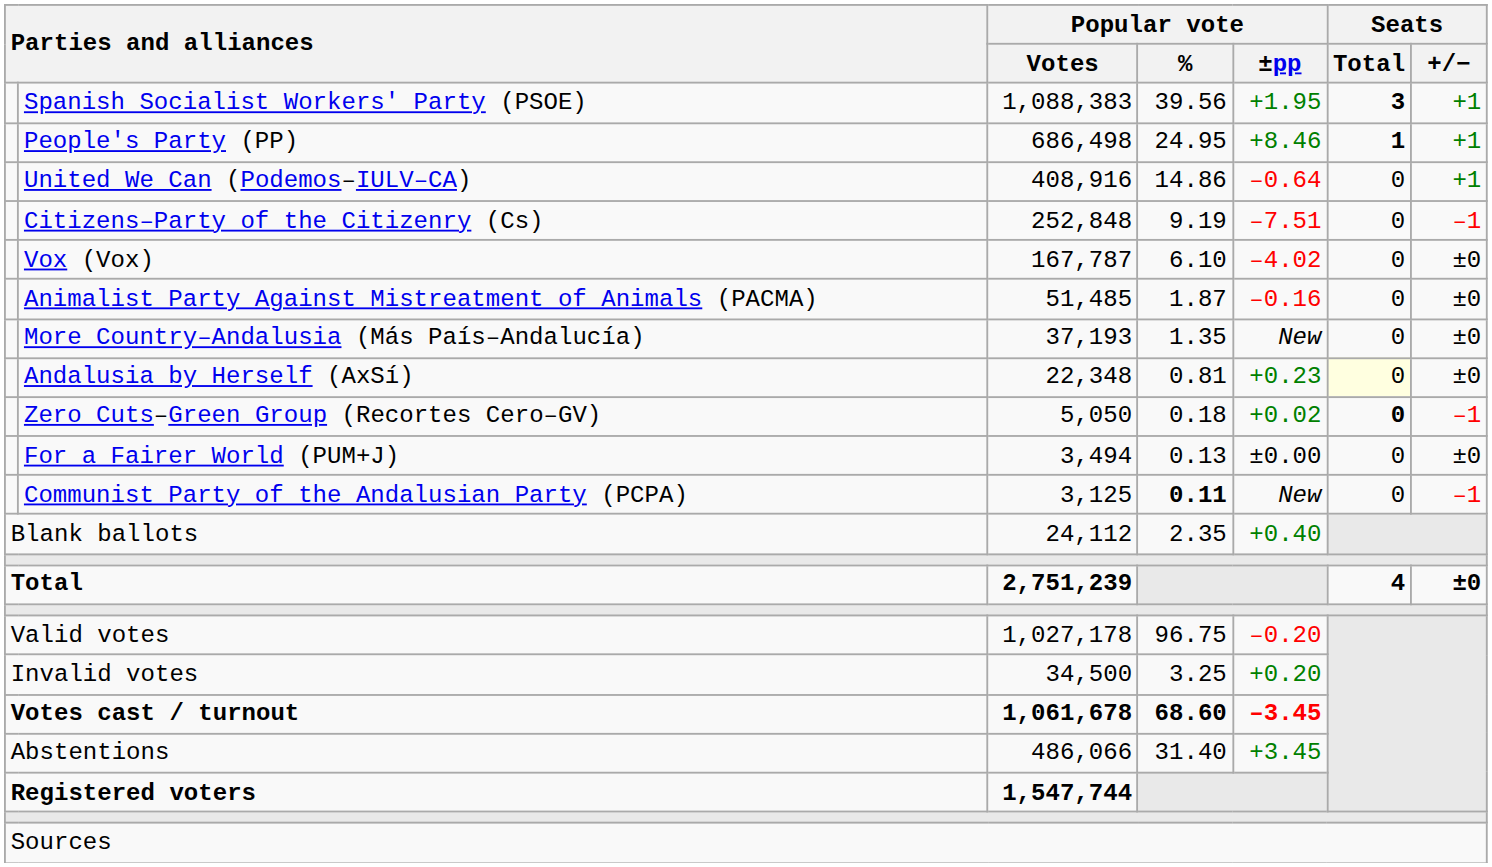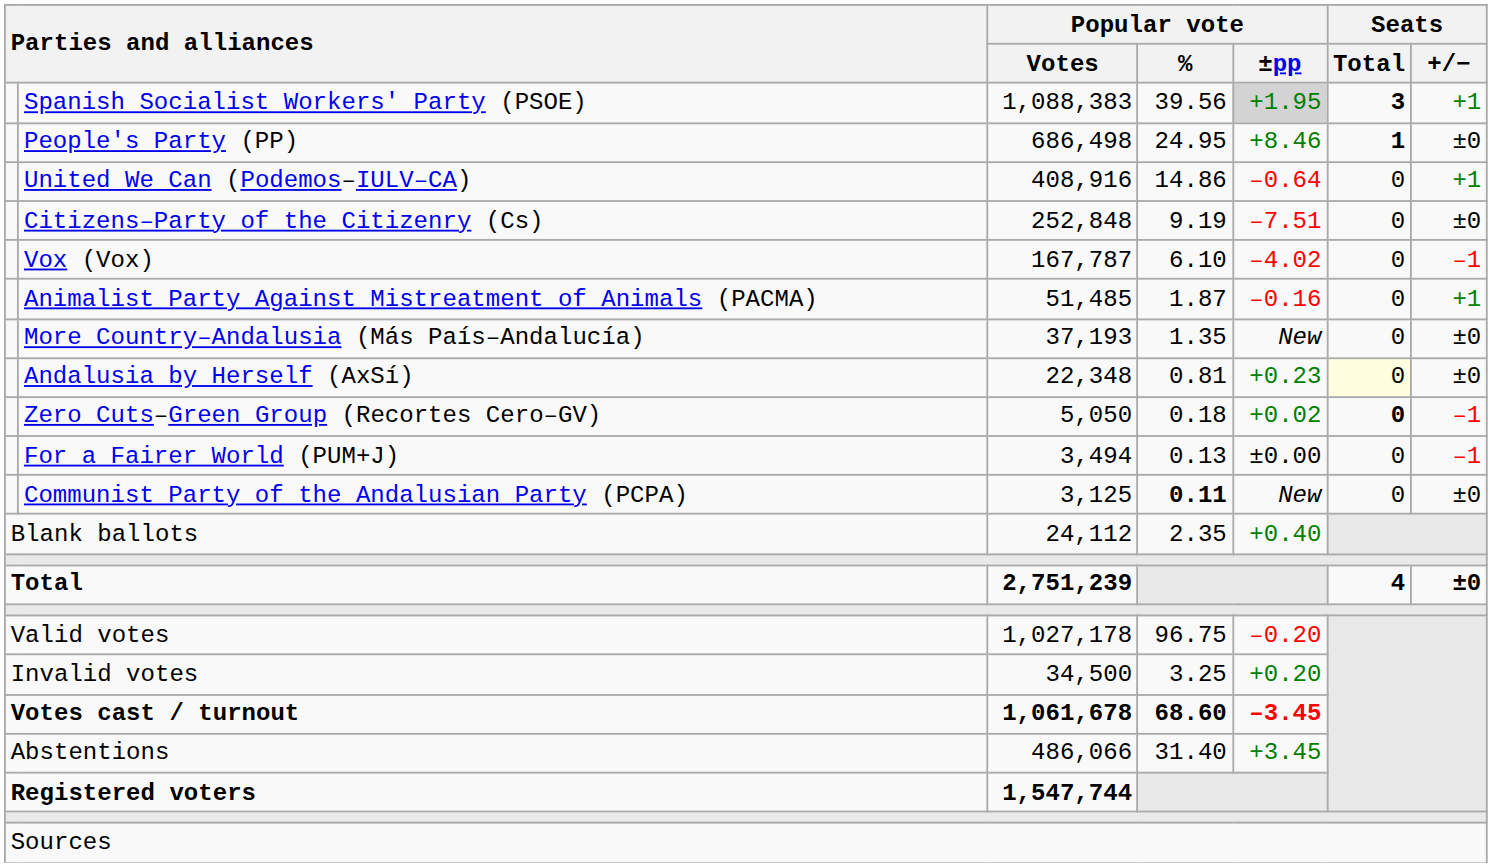Spanish Socialist Workers' Party (PSOE) | Popular vote / ±pp: no background -> lightgrey background
People's Party (PP) | Seats / +/−: +1 -> ±0
Citizens–Party of the Citizenry (Cs) | Seats / +/−: –1 -> ±0
Vox (Vox) | Seats / +/−: ±0 -> –1
Animalist Party Against Mistreatment of Animals (PACMA) | Seats / +/−: ±0 -> +1
For a Fairer World (PUM+J) | Seats / +/−: ±0 -> –1
Communist Party of the Andalusian Party (PCPA) | Seats / +/−: –1 -> ±0
